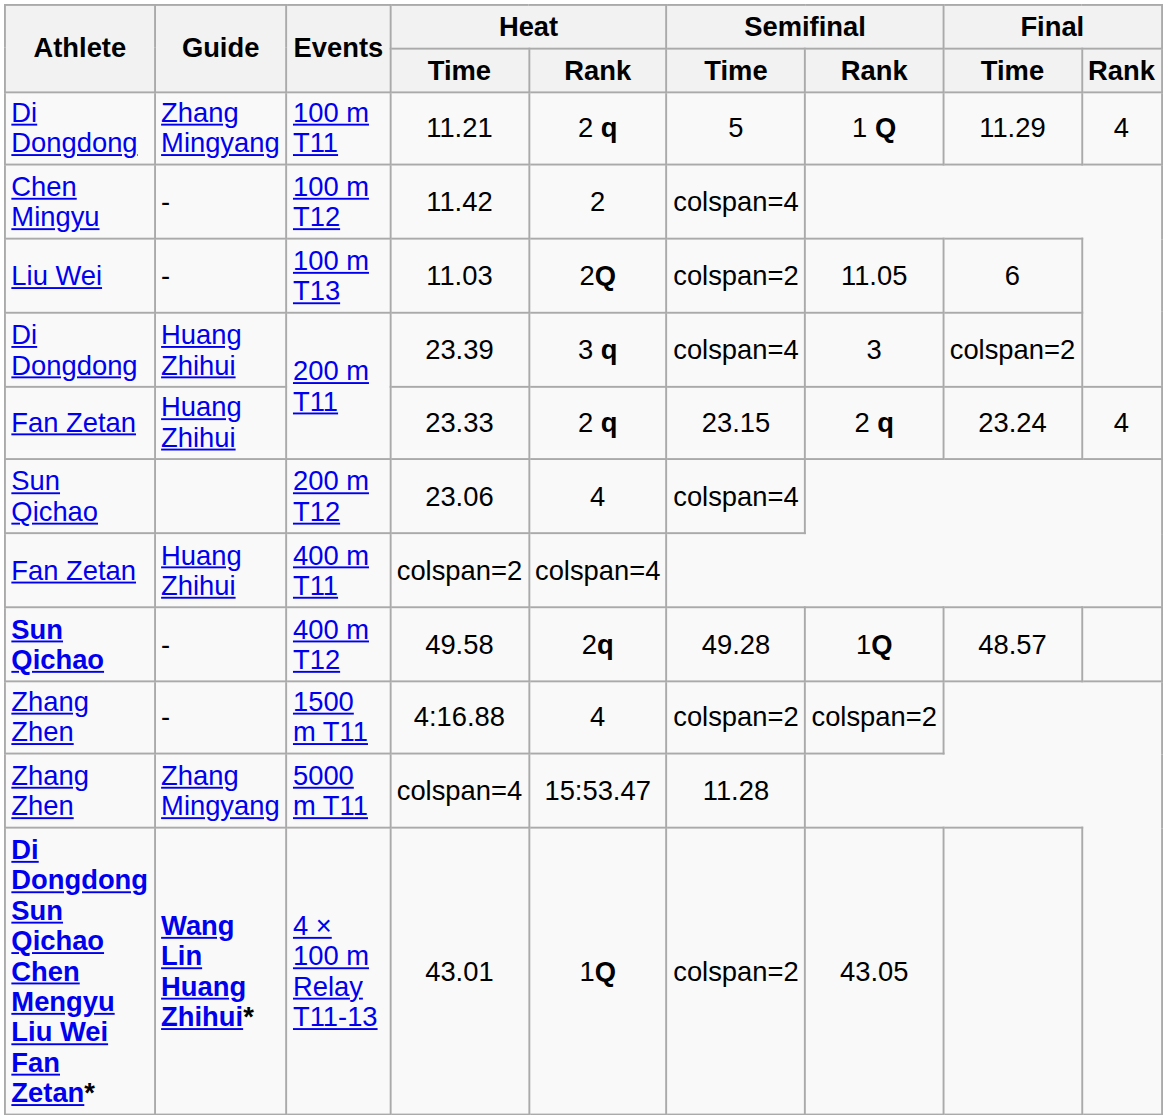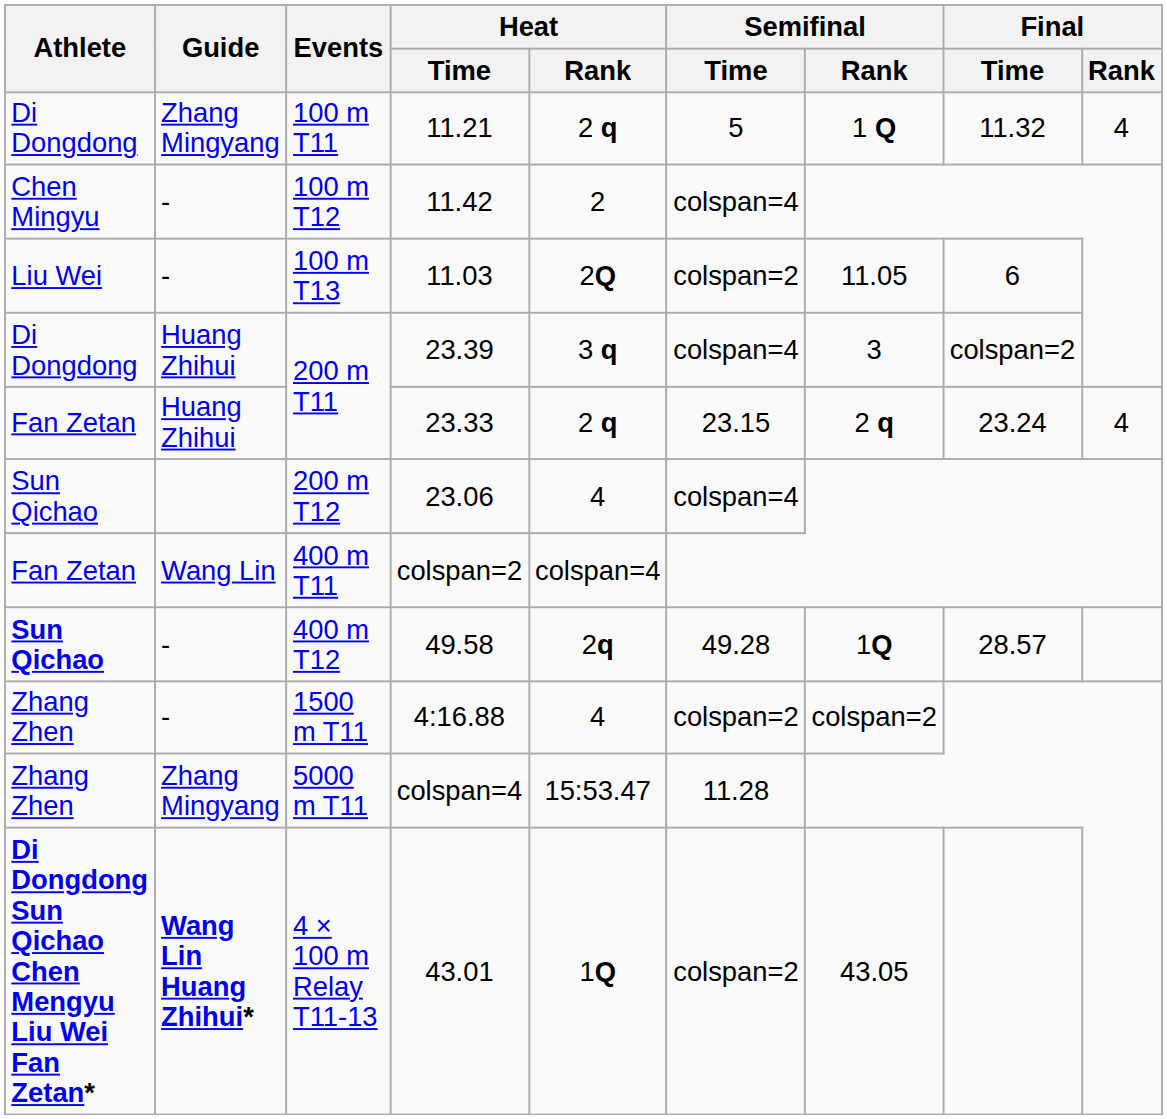100 m T11 | Final / Time: 11.29 -> 11.32
400 m T11 | Guide: Huang Zhihui -> Wang Lin
400 m T12 | Final / Time: 48.57 -> 28.57
